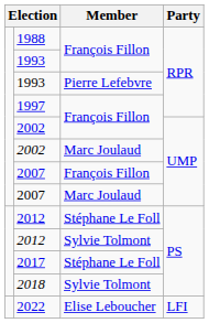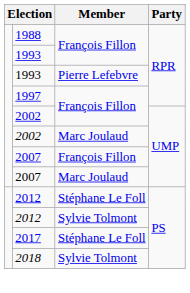- row: 2022 | Elise Leboucher | LFI
